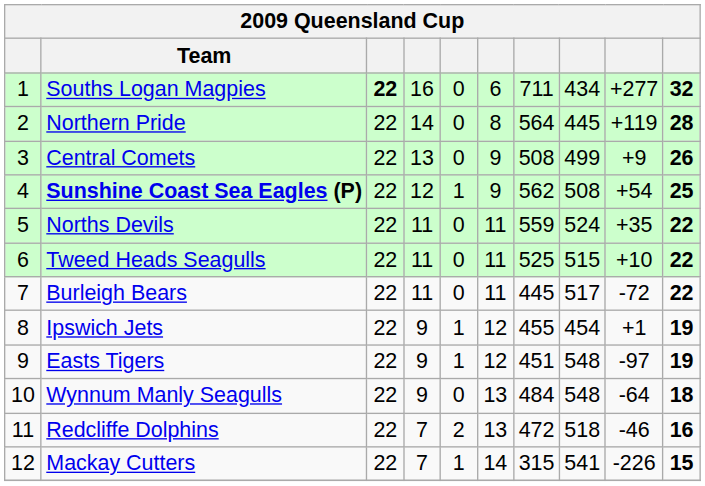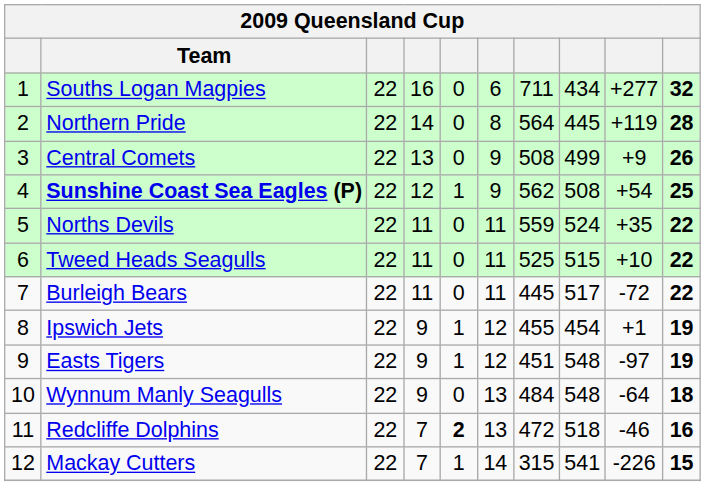Souths Logan Magpies | column 3: bold -> normal
Redcliffe Dolphins | column 5: normal -> bold
